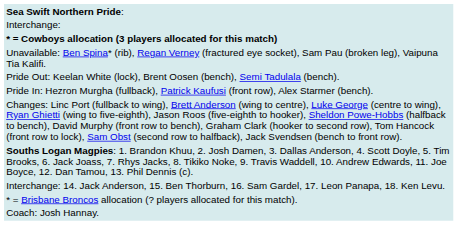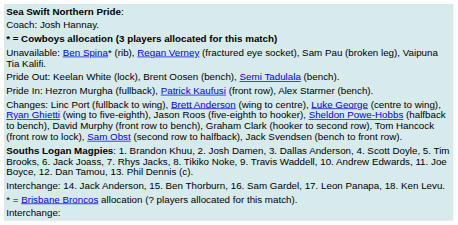row 2 | column 1: Interchange: -> Coach: Josh Hannay.
row 11 | column 1: Coach: Josh Hannay. -> Interchange:
